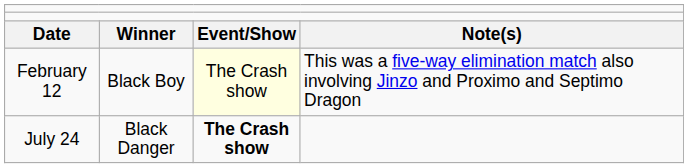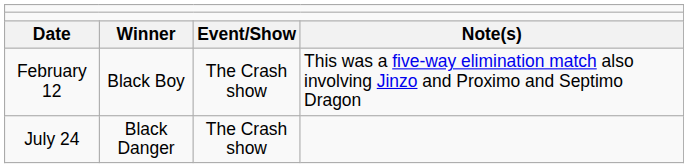February 12 | column 3: lightyellow background -> no background
July 24 | column 3: bold -> normal
